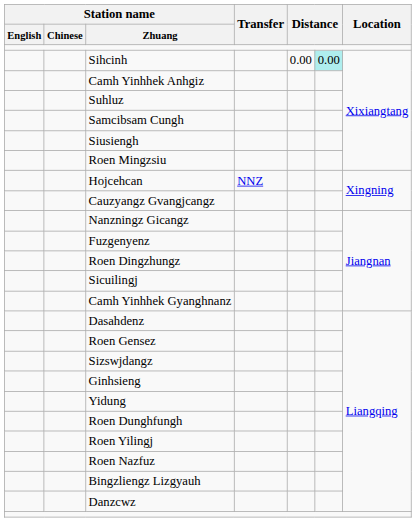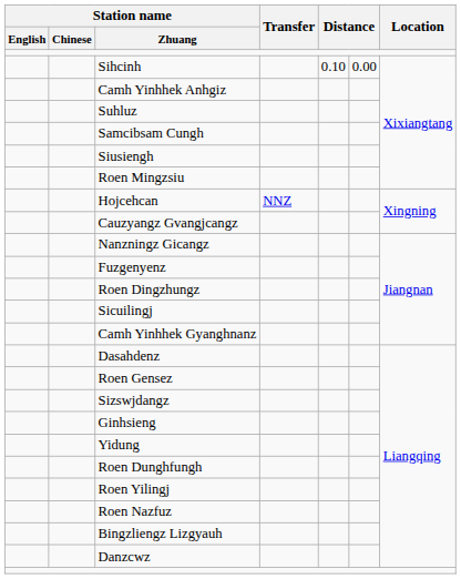Sihcinh | column 5: 0.00 -> 0.10
Sihcinh | column 6: paleturquoise background -> no background
